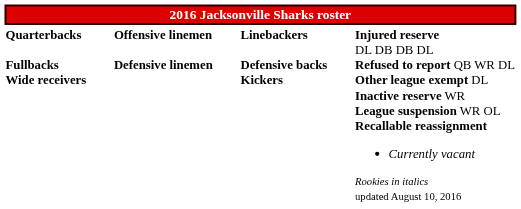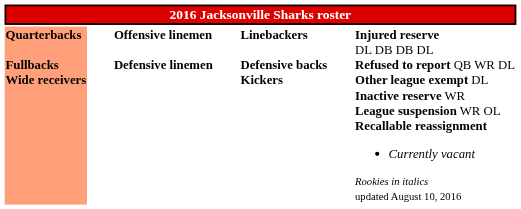Quarterbacks Fullbacks Wide receivers | column 1: no background -> lightsalmon background
